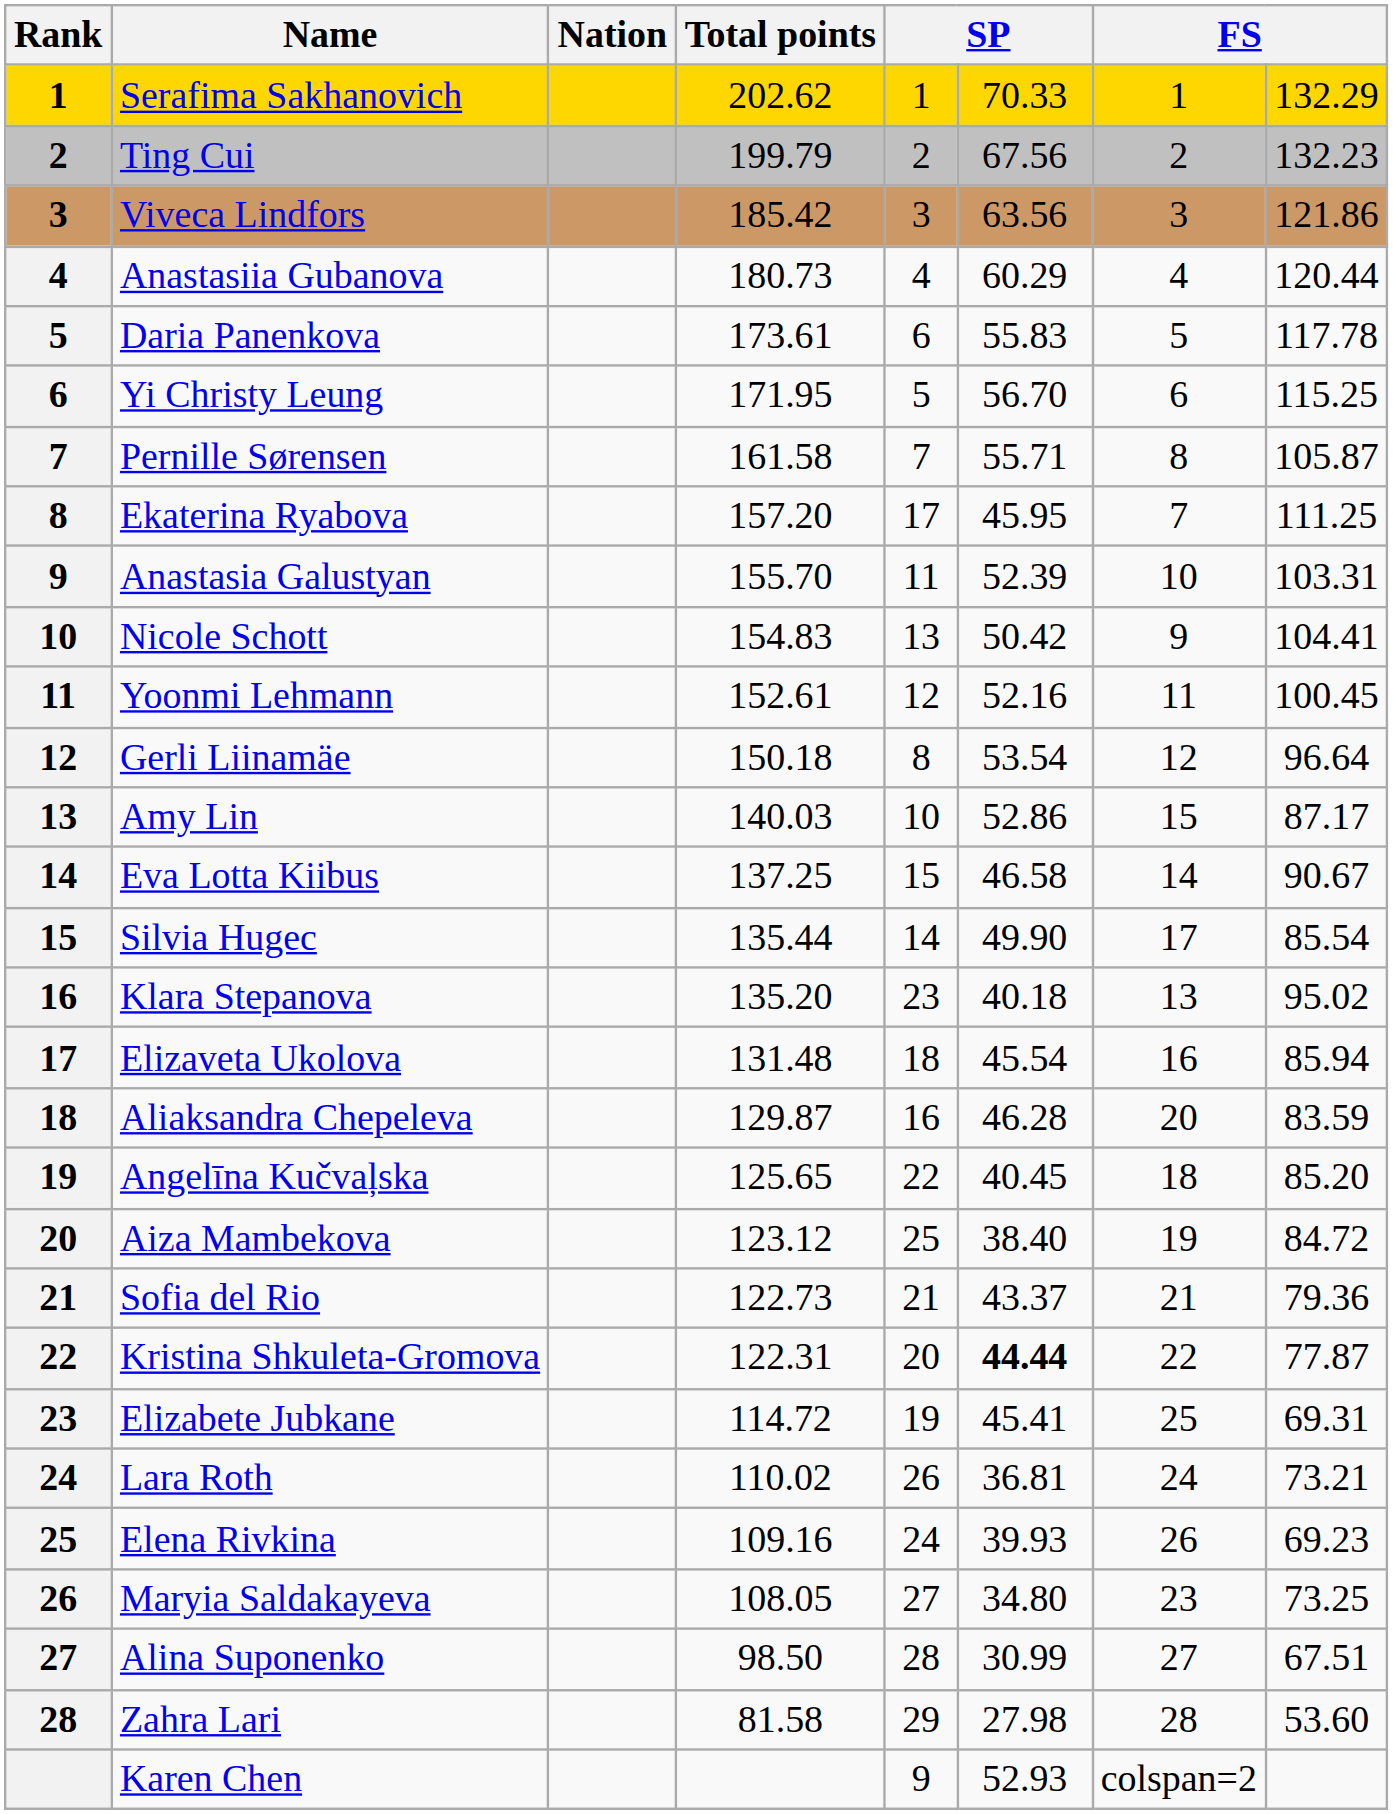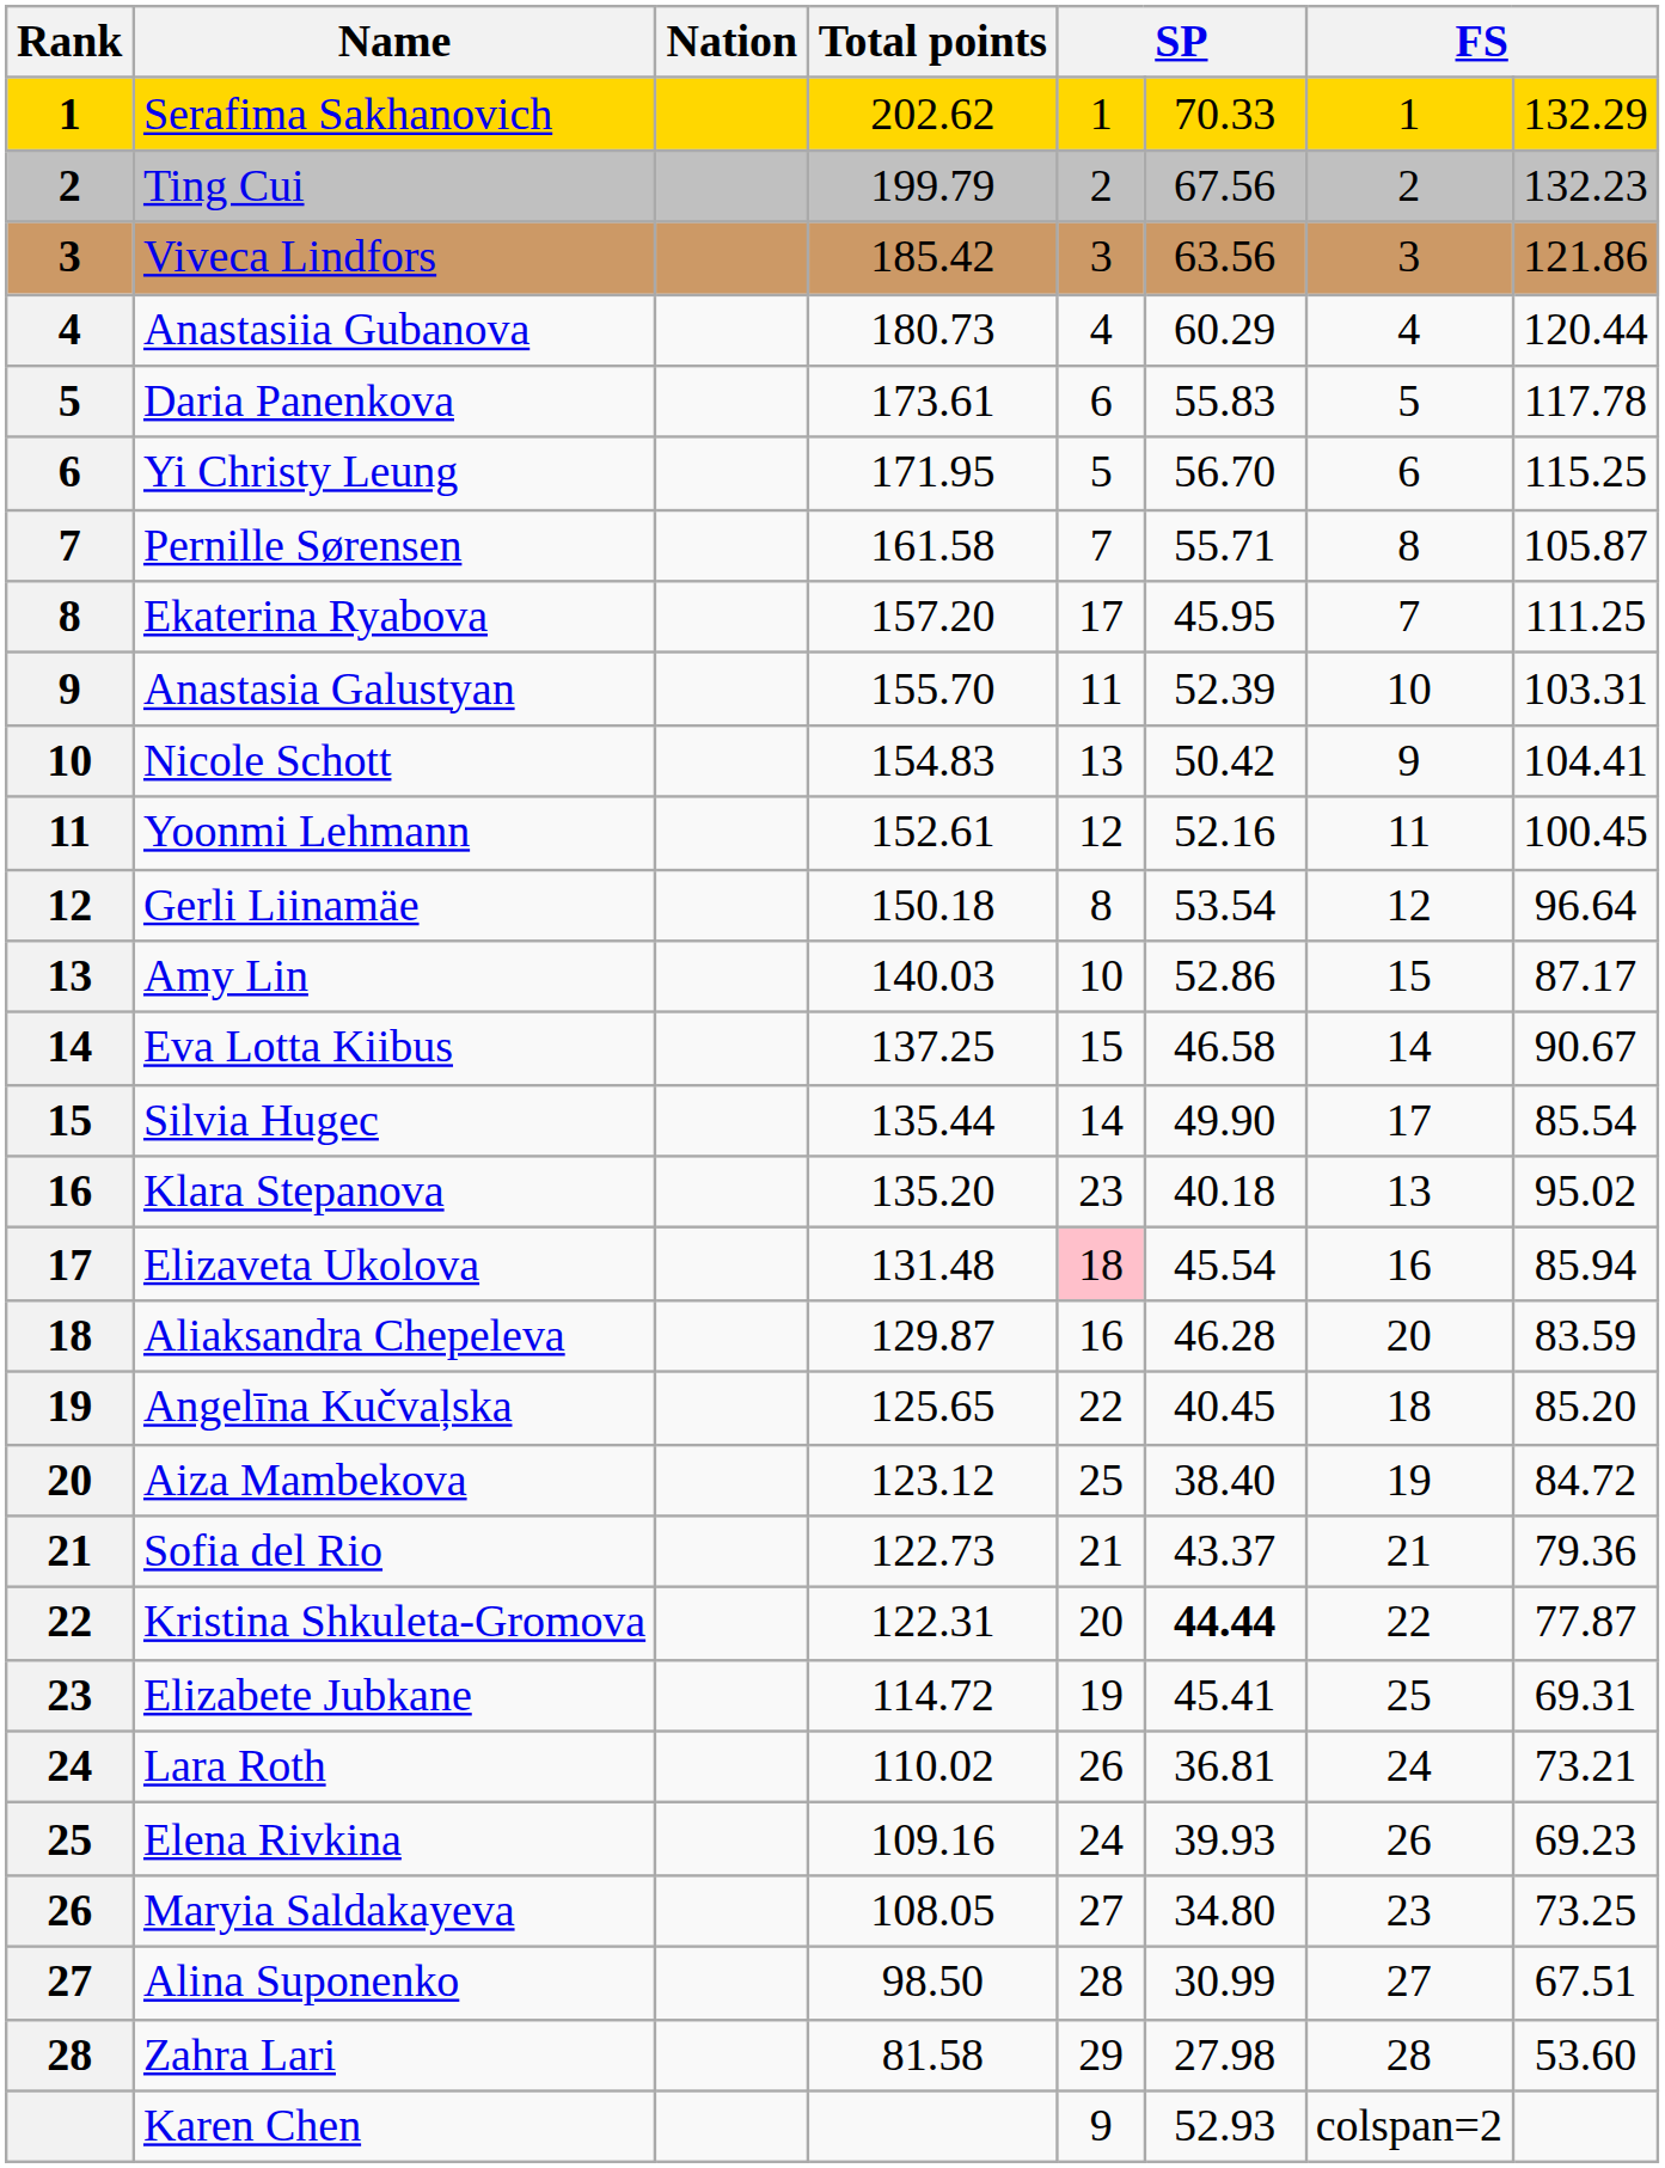Elizaveta Ukolova | column 5: no background -> pink background
